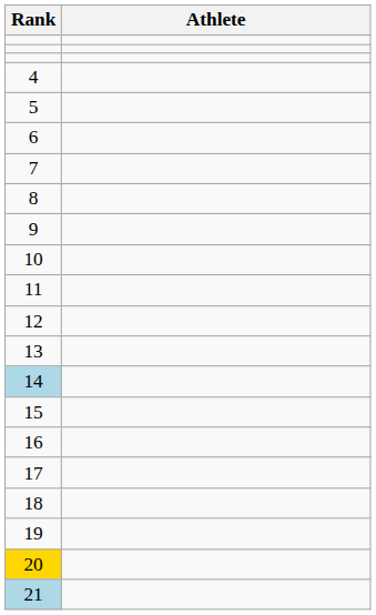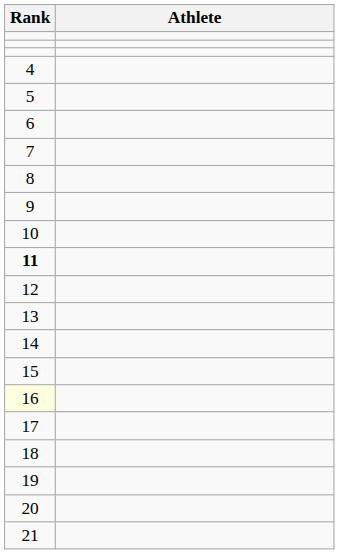row 12 | Rank: normal -> bold
row 15 | Rank: lightblue background -> no background
row 17 | Rank: no background -> lightyellow background
row 21 | Rank: gold background -> no background
row 22 | Rank: lightblue background -> no background
